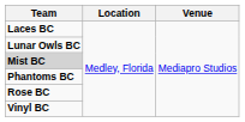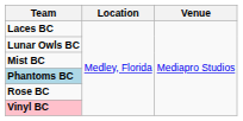Mist BC | Team: lightgrey background -> no background
Phantoms BC | Team: no background -> lightblue background
Vinyl BC | Team: no background -> pink background
